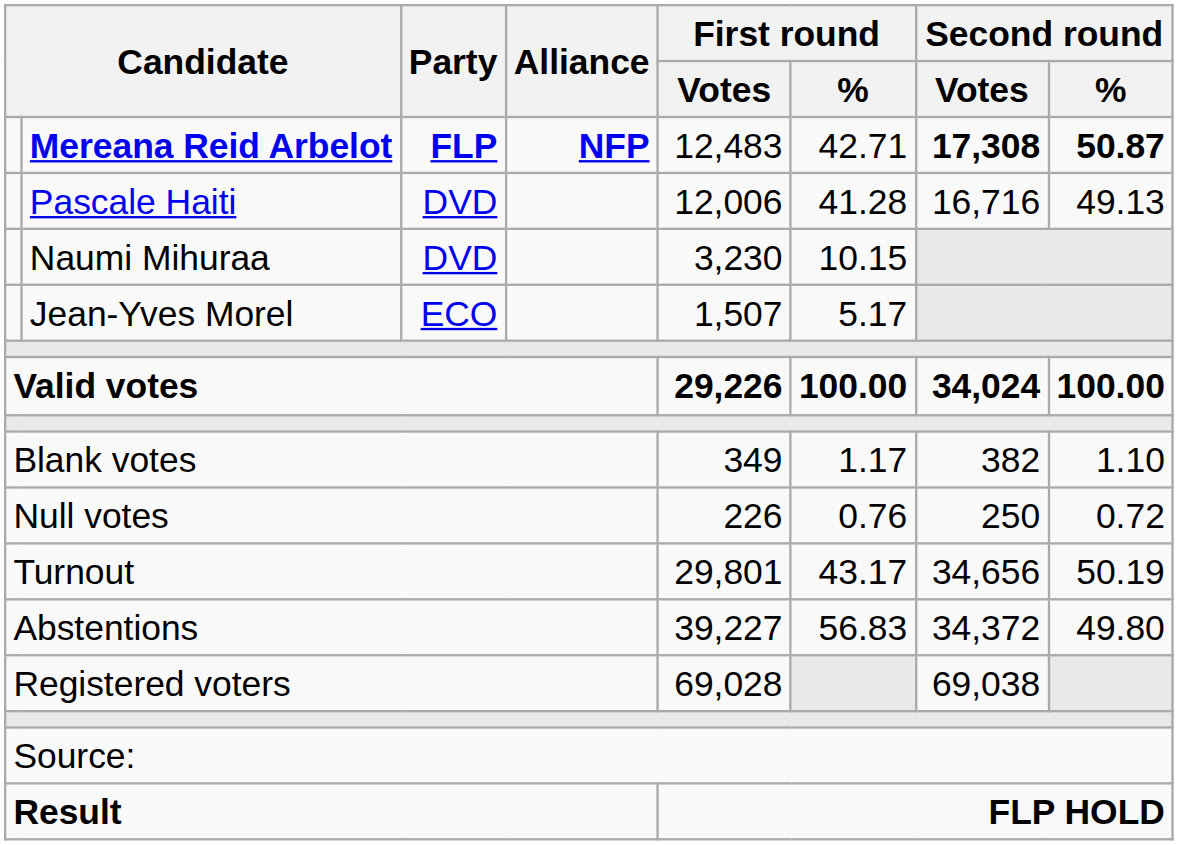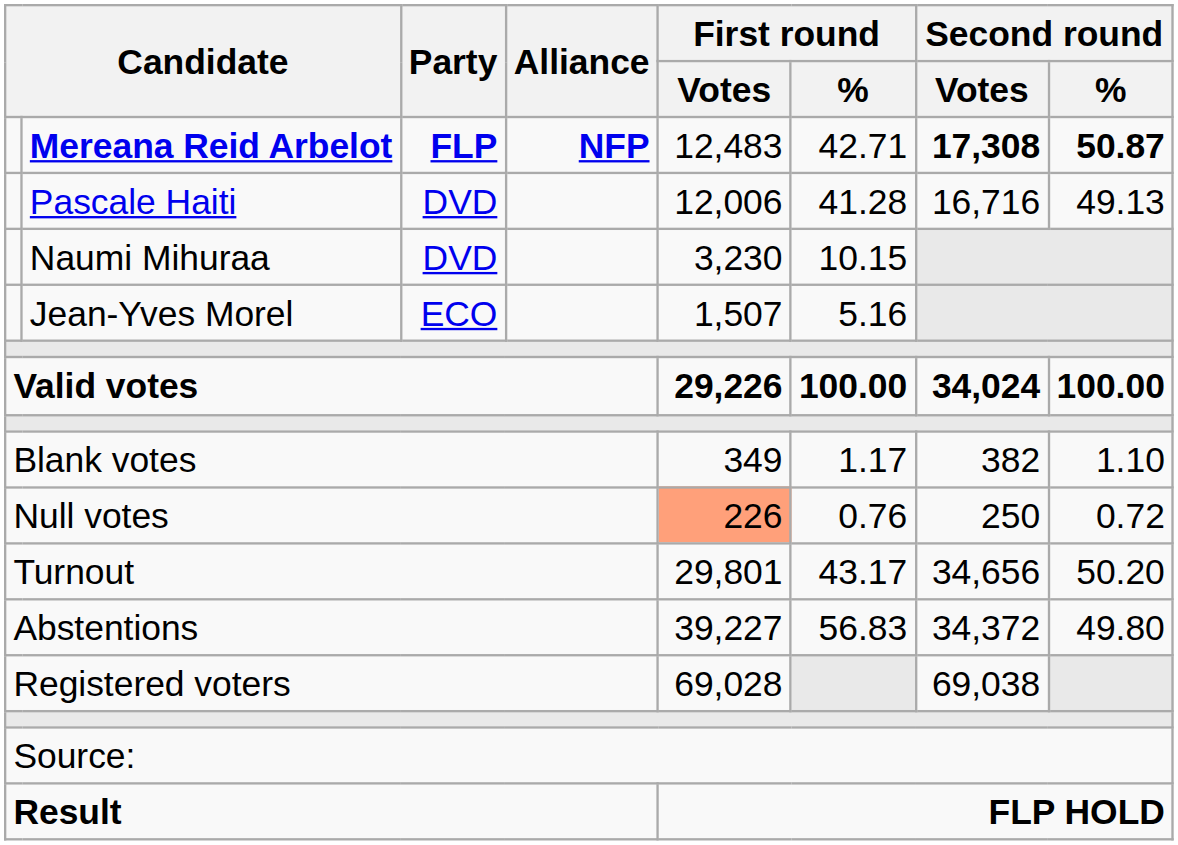Jean-Yves Morel | First round / %: 5.17 -> 5.16
Null votes | First round / Votes: no background -> lightsalmon background
Turnout | Second round / %: 50.19 -> 50.20
